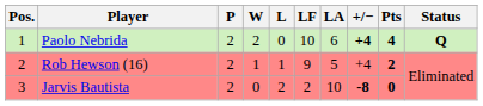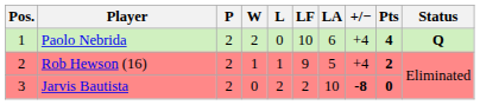Paolo Nebrida | +/−: bold -> normal
